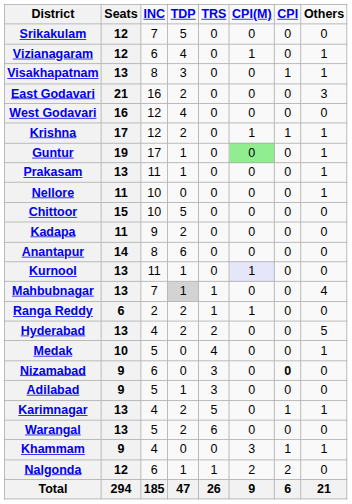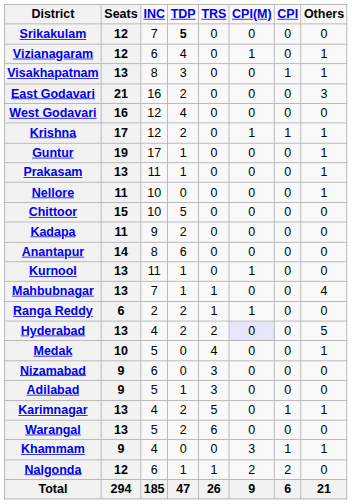Srikakulam | column 4: normal -> bold
Guntur | column 6: lightgreen background -> no background
Kurnool | column 6: lavender background -> no background
Mahbubnagar | column 4: lightgrey background -> no background
Hyderabad | column 6: no background -> lavender background
Nizamabad | column 7: bold -> normal
